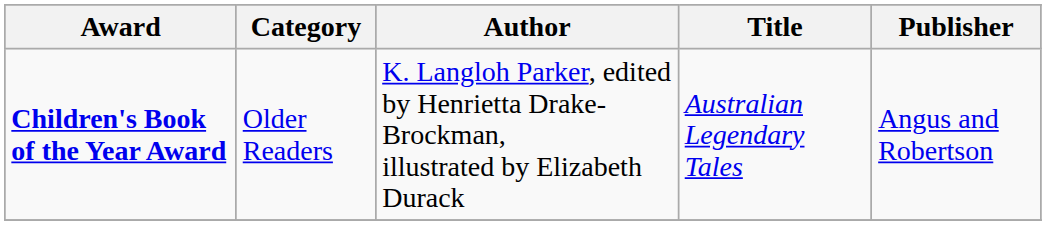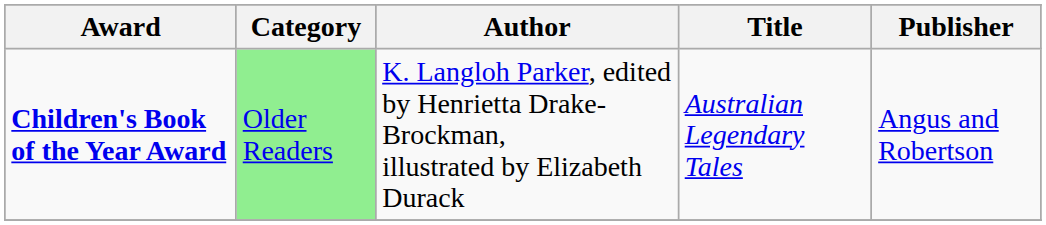Children's Book of the Year Award | Category: no background -> lightgreen background
